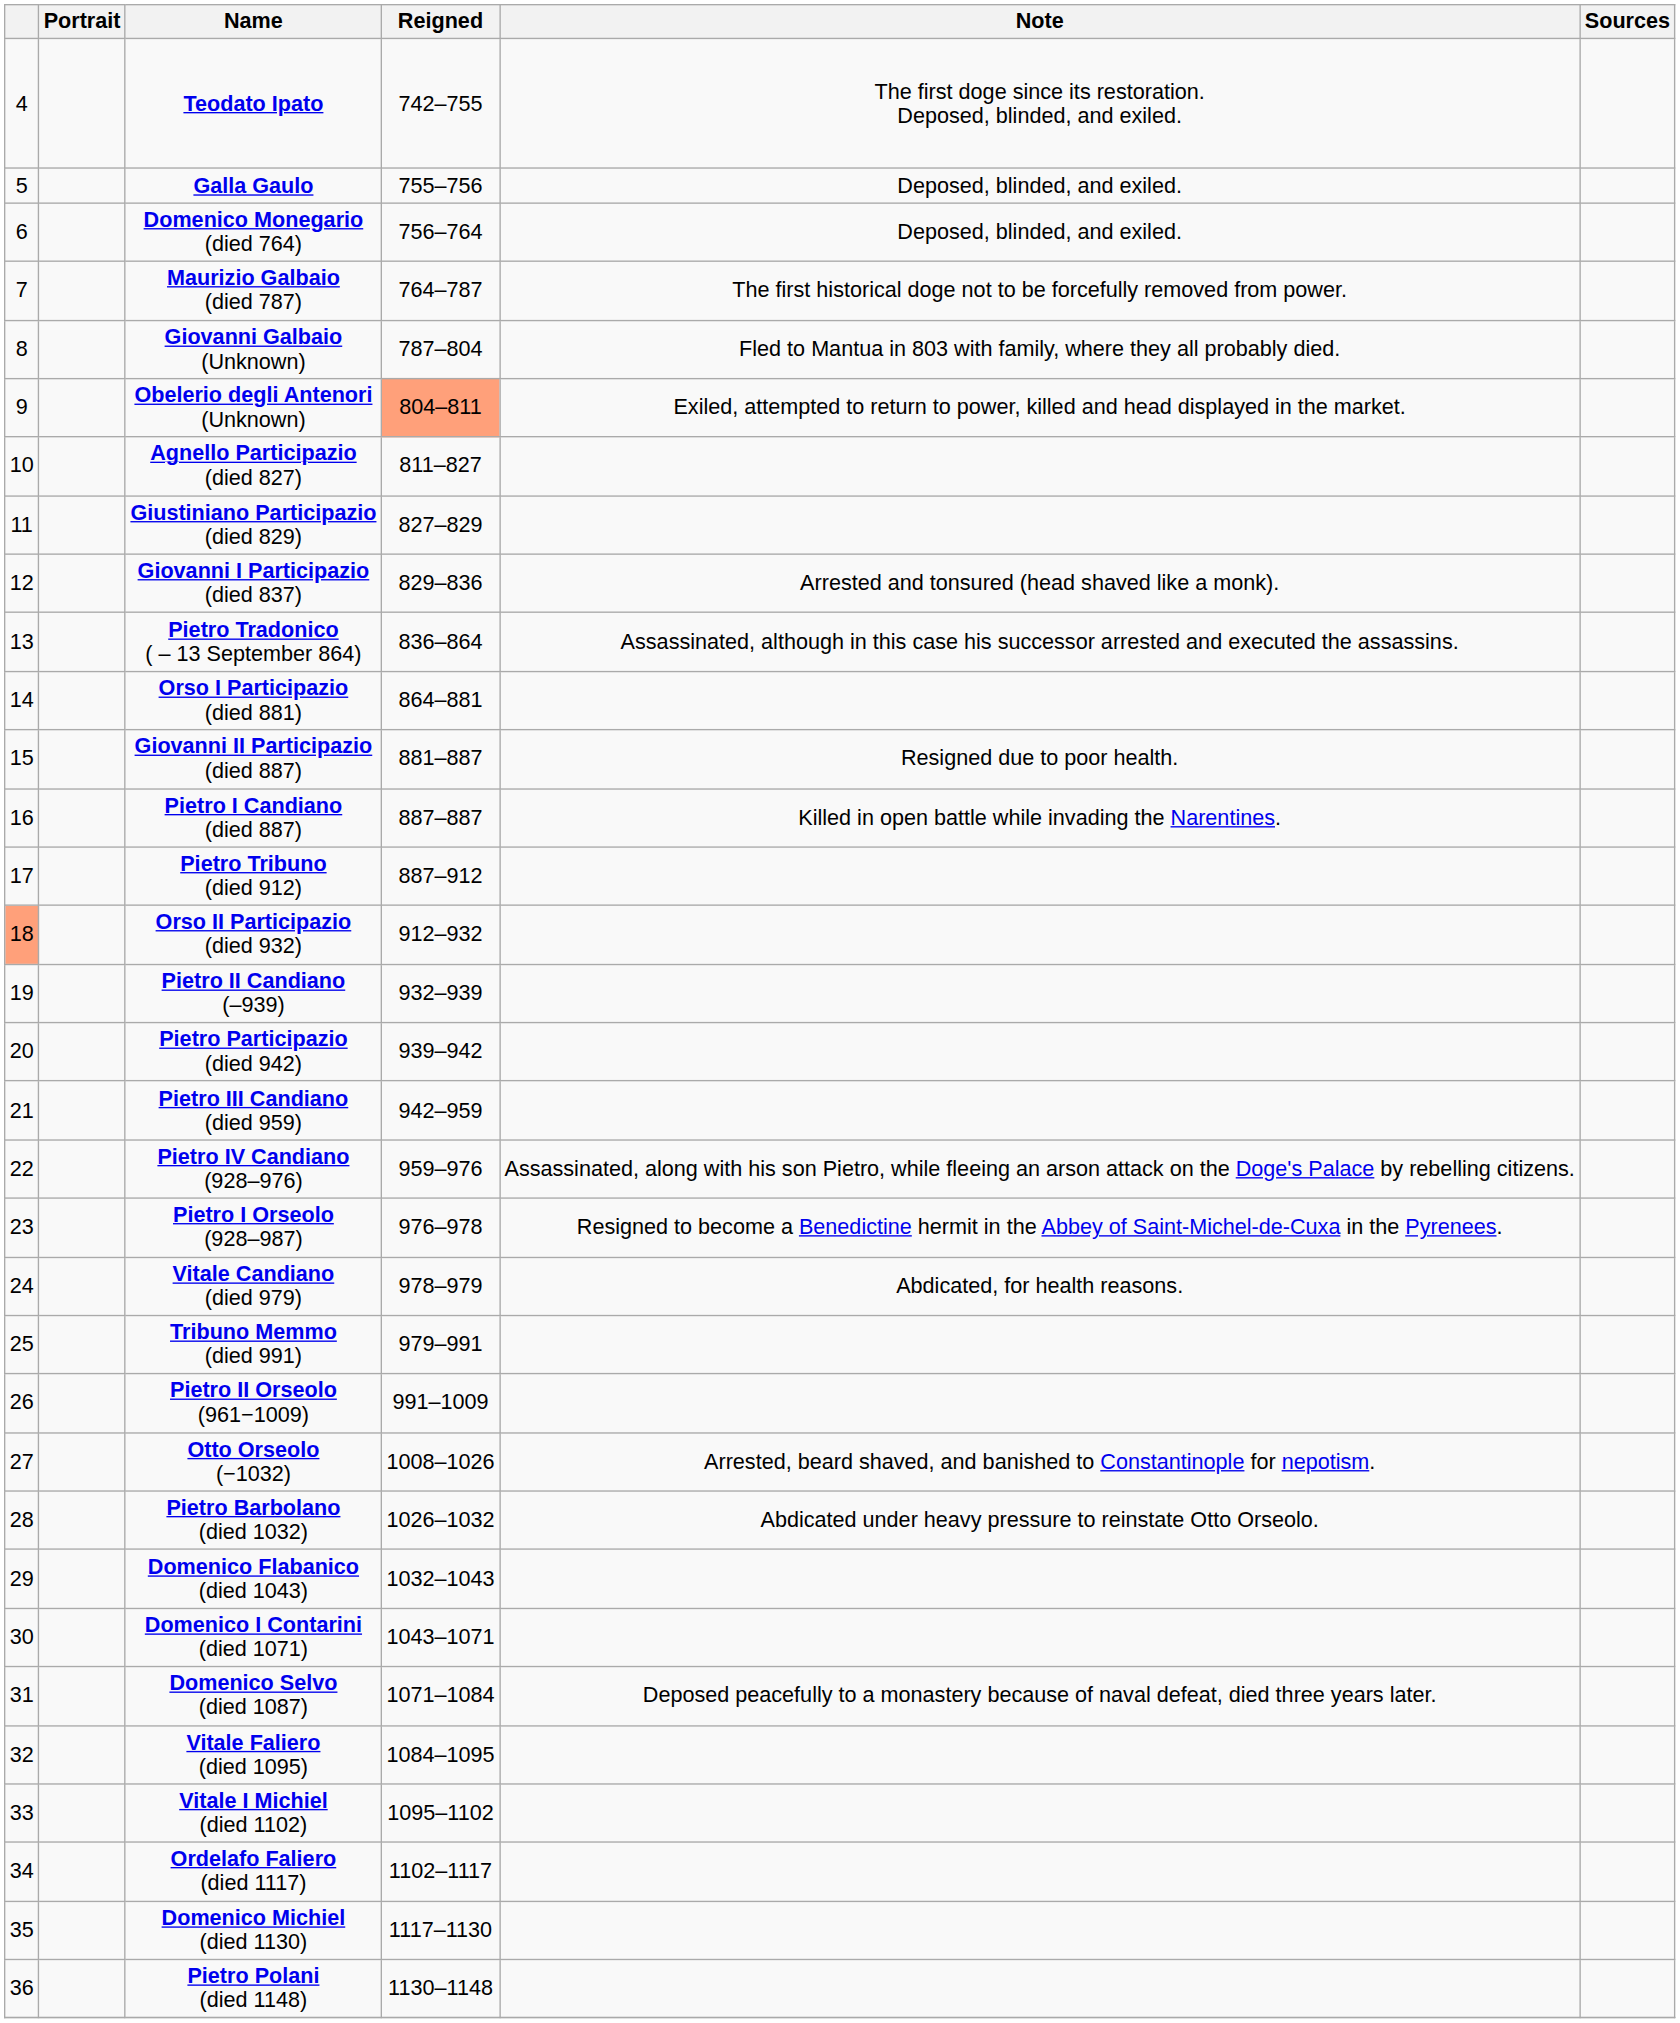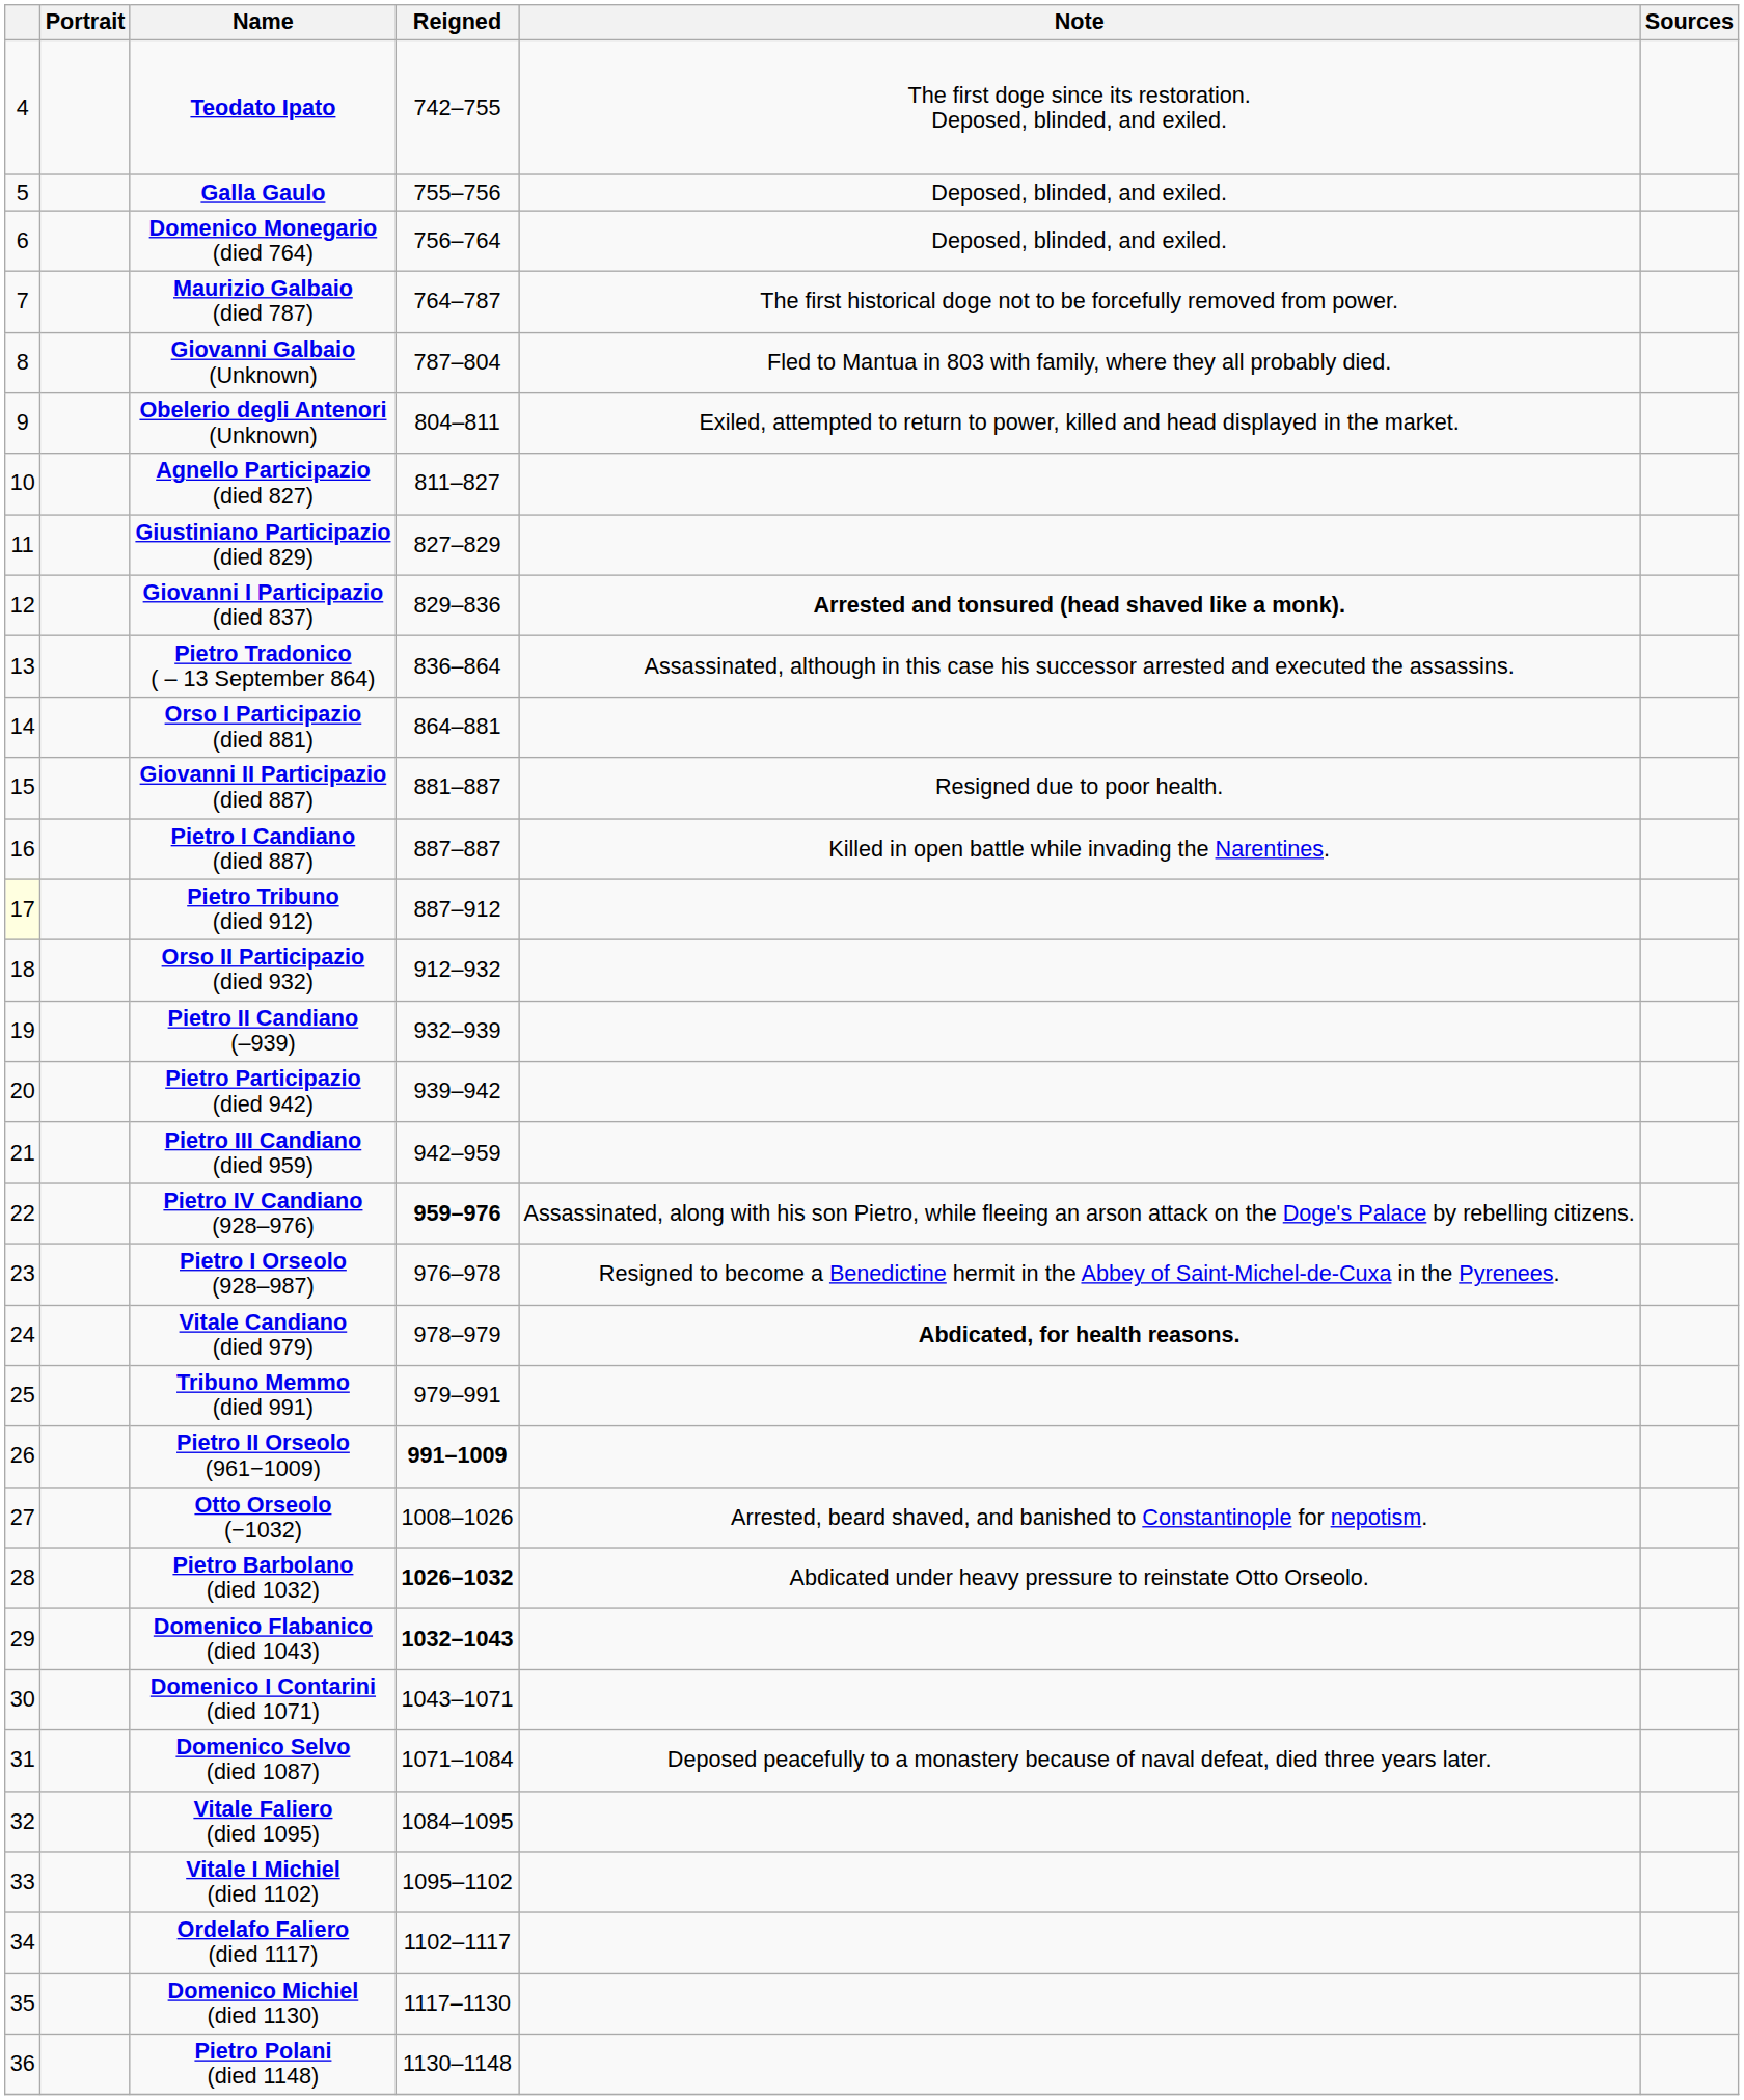Obelerio degli Antenori (Unknown) | Reigned: lightsalmon background -> no background
Giovanni I Participazio (died 837) | Note: normal -> bold
Pietro Tribuno (died 912) | column 1: no background -> lightyellow background
Orso II Participazio (died 932) | column 1: lightsalmon background -> no background
Pietro IV Candiano (928–976) | Reigned: normal -> bold
Vitale Candiano (died 979) | Note: normal -> bold
Pietro II Orseolo (961−1009) | Reigned: normal -> bold
Pietro Barbolano (died 1032) | Reigned: normal -> bold
Domenico Flabanico (died 1043) | Reigned: normal -> bold
